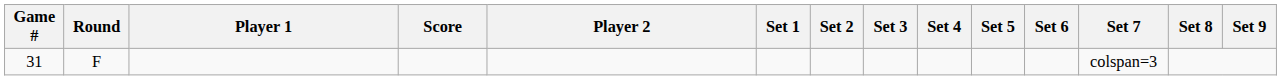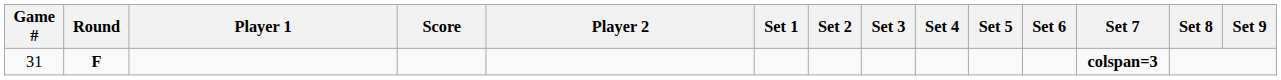31 | Round: normal -> bold
31 | Set 7: normal -> bold
